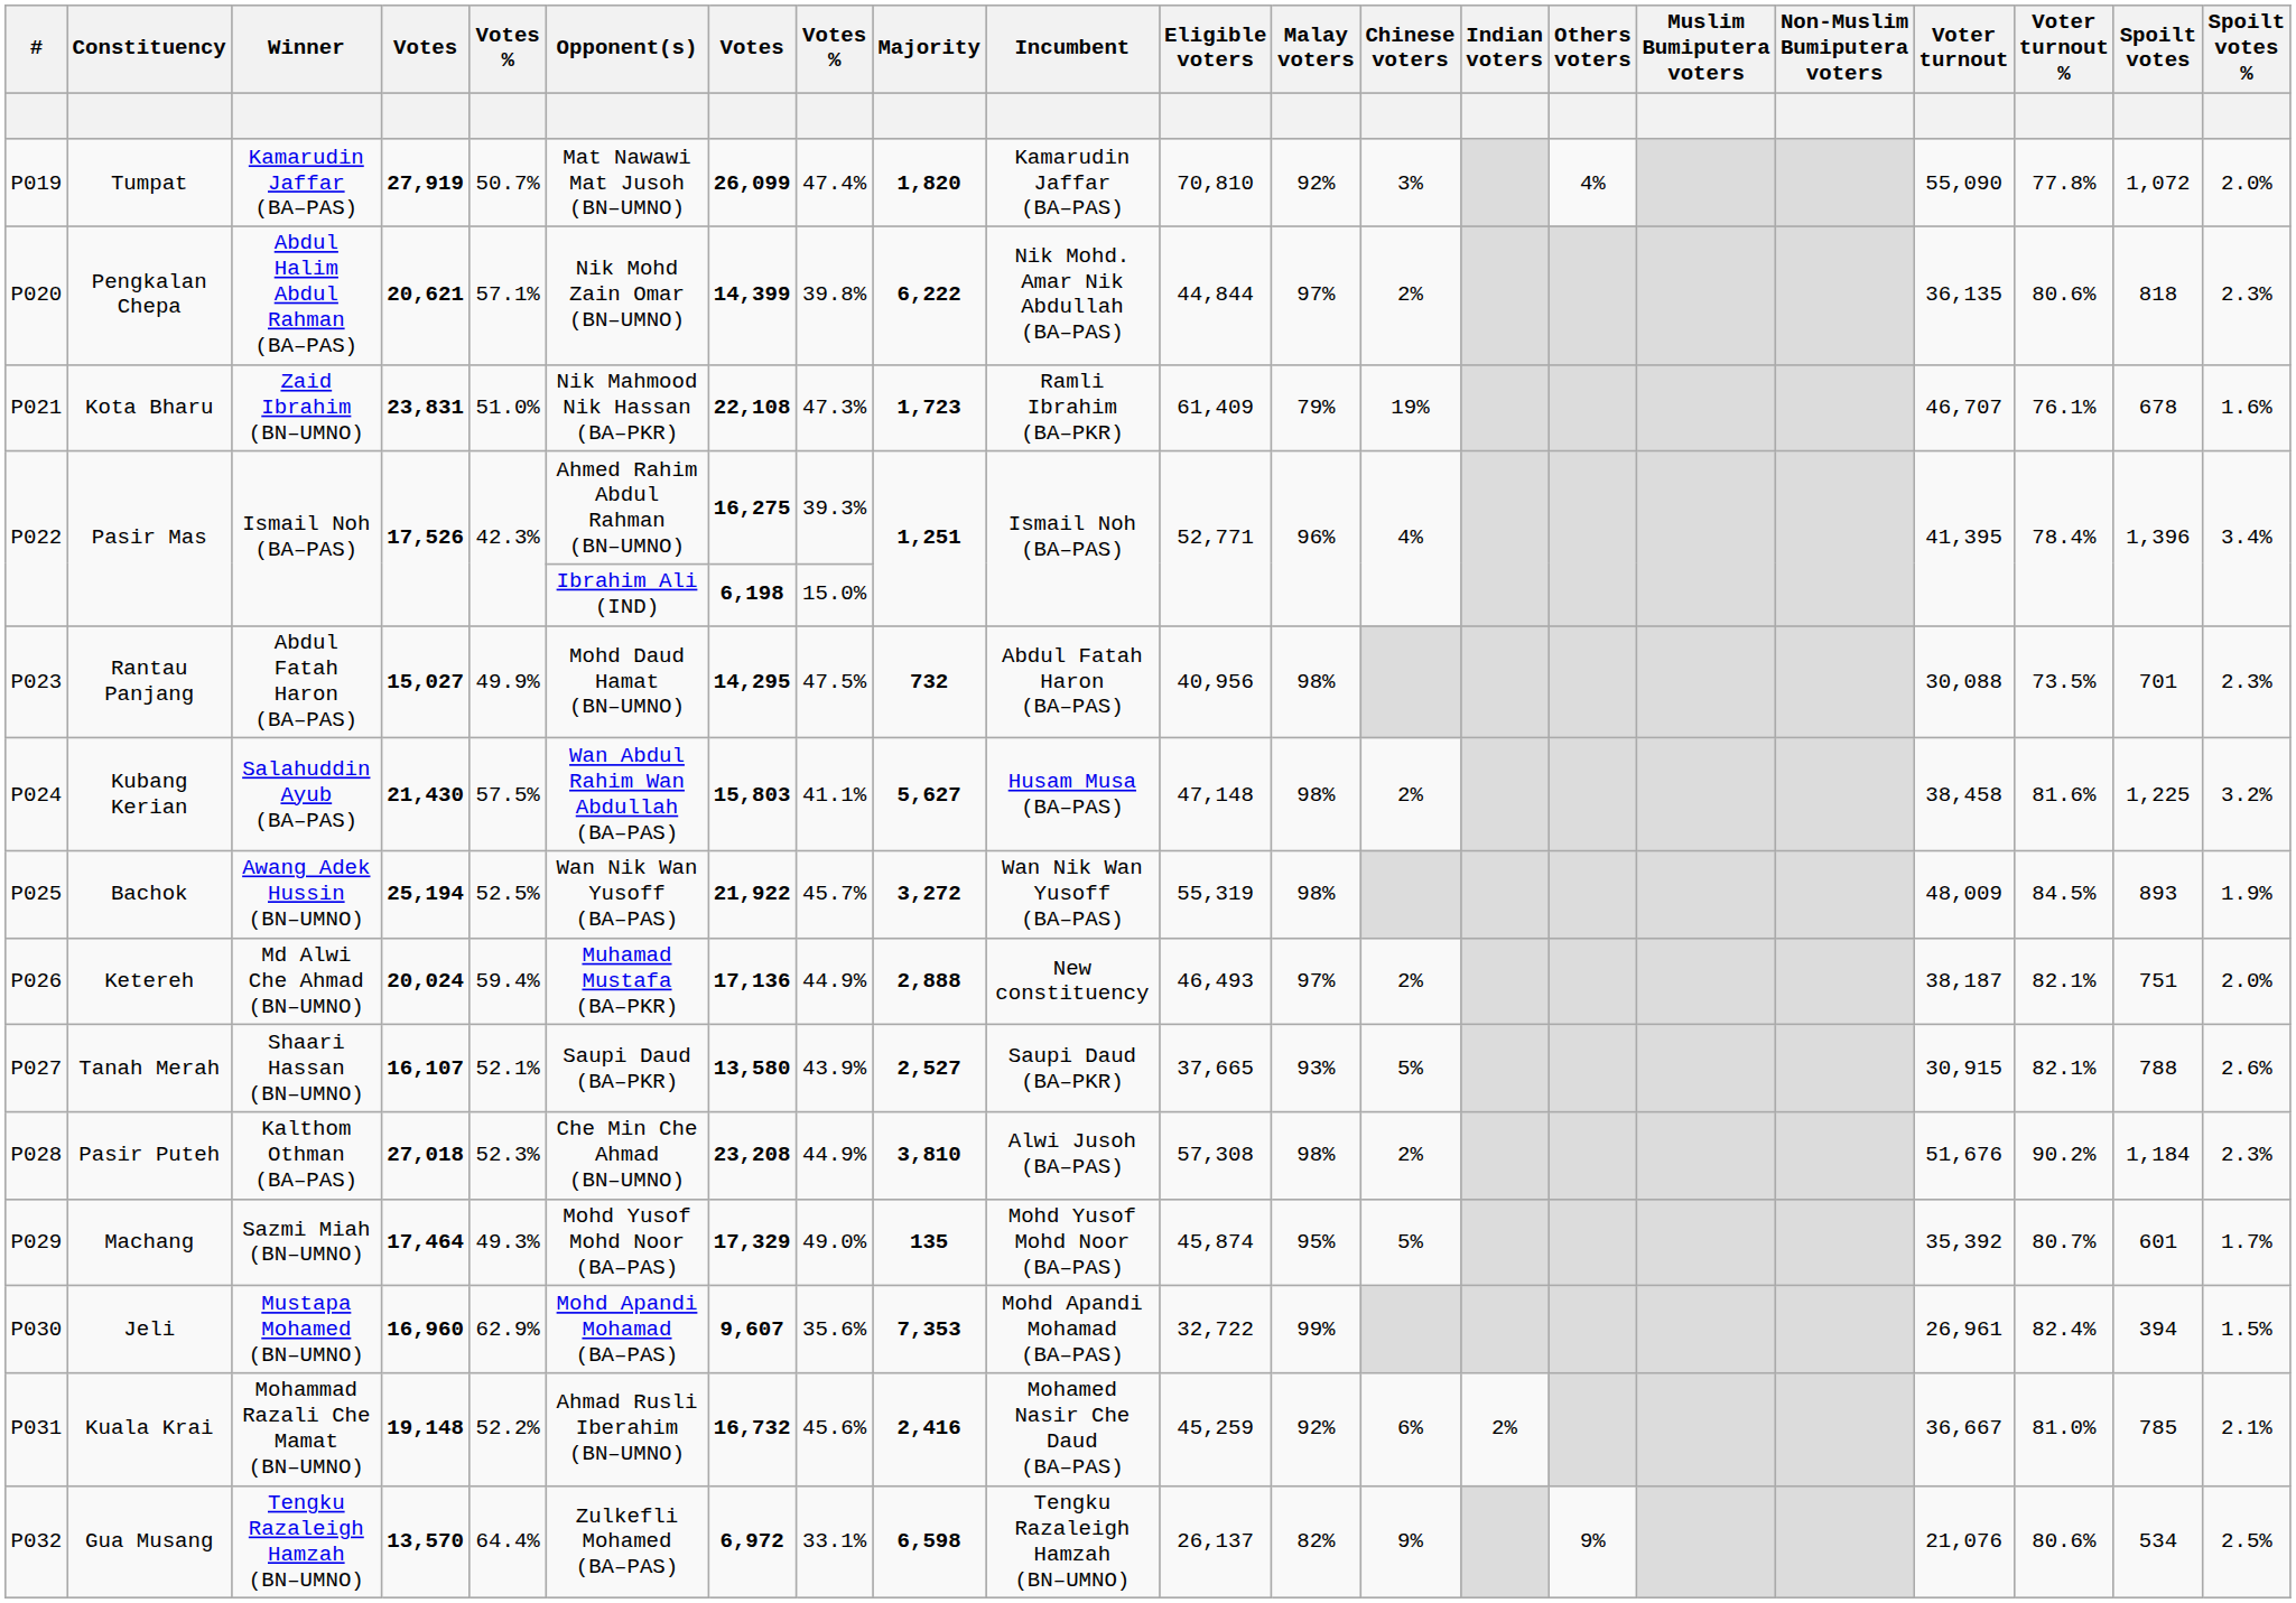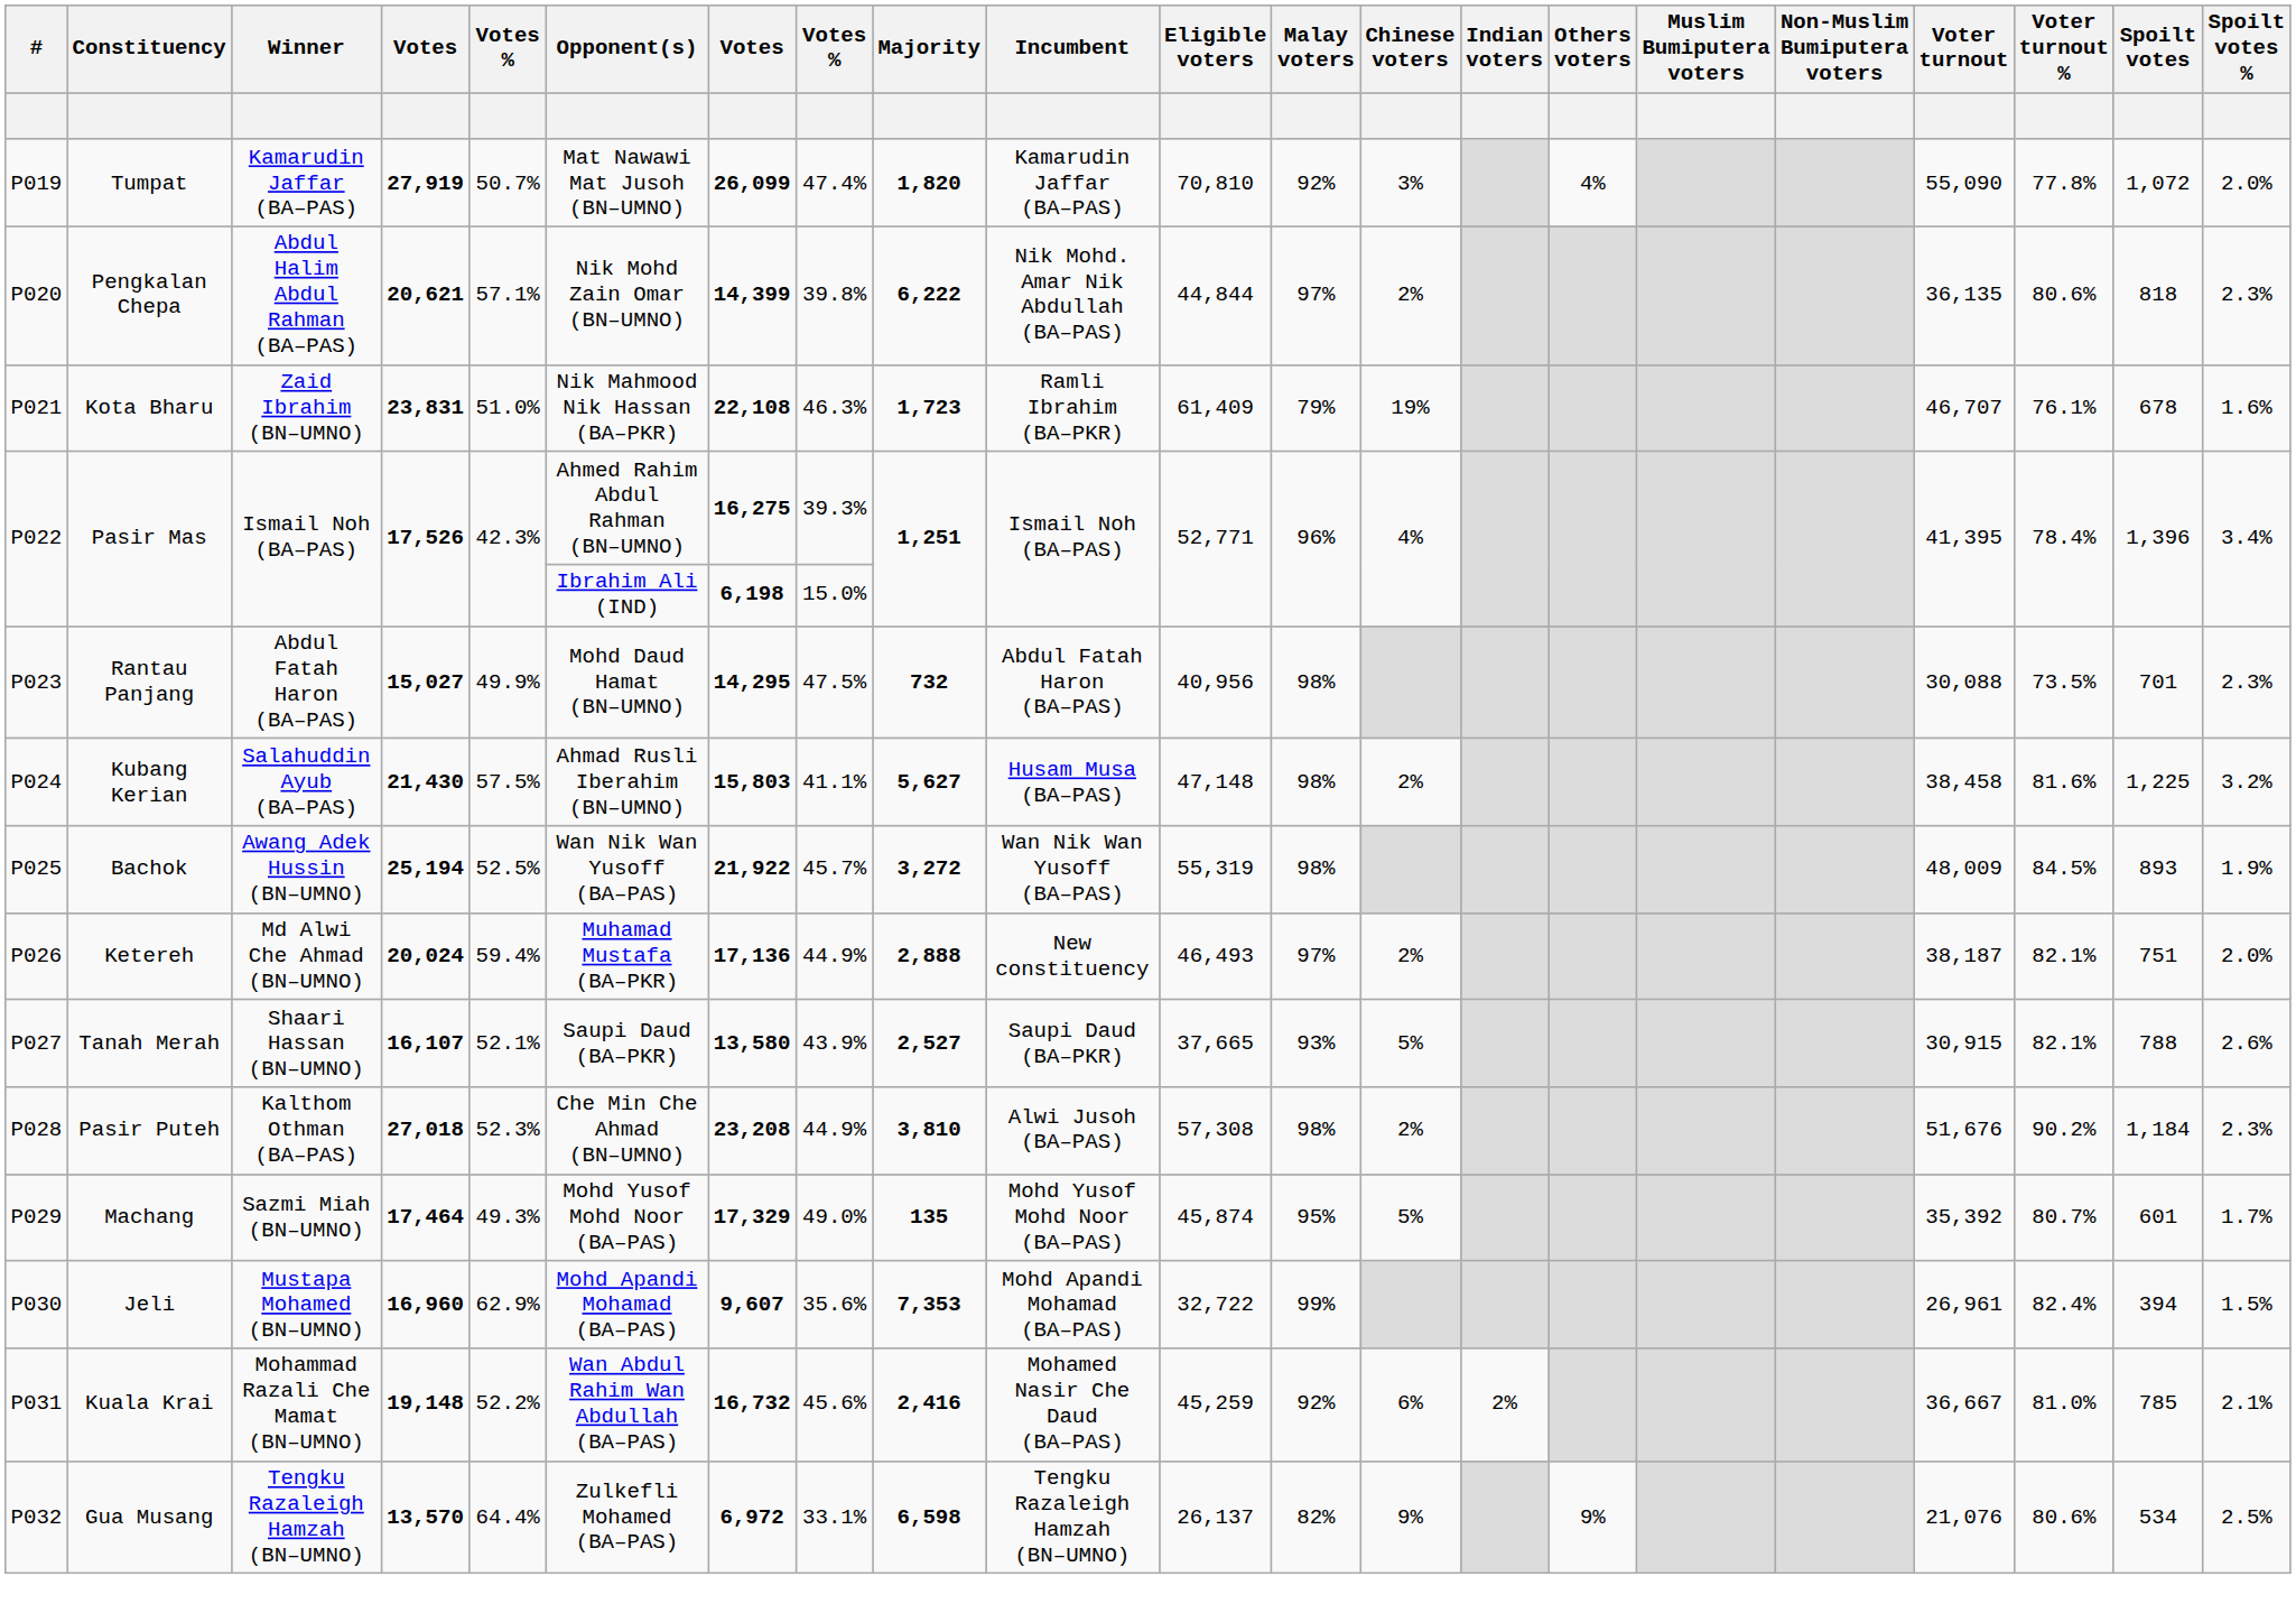Kota Bharu | column 8: 47.3% -> 46.3%
Kubang Kerian | Opponent(s): Wan Abdul Rahim Wan Abdullah (BA–PAS) -> Ahmad Rusli Iberahim (BN–UMNO)
Kuala Krai | Opponent(s): Ahmad Rusli Iberahim (BN–UMNO) -> Wan Abdul Rahim Wan Abdullah (BA–PAS)
